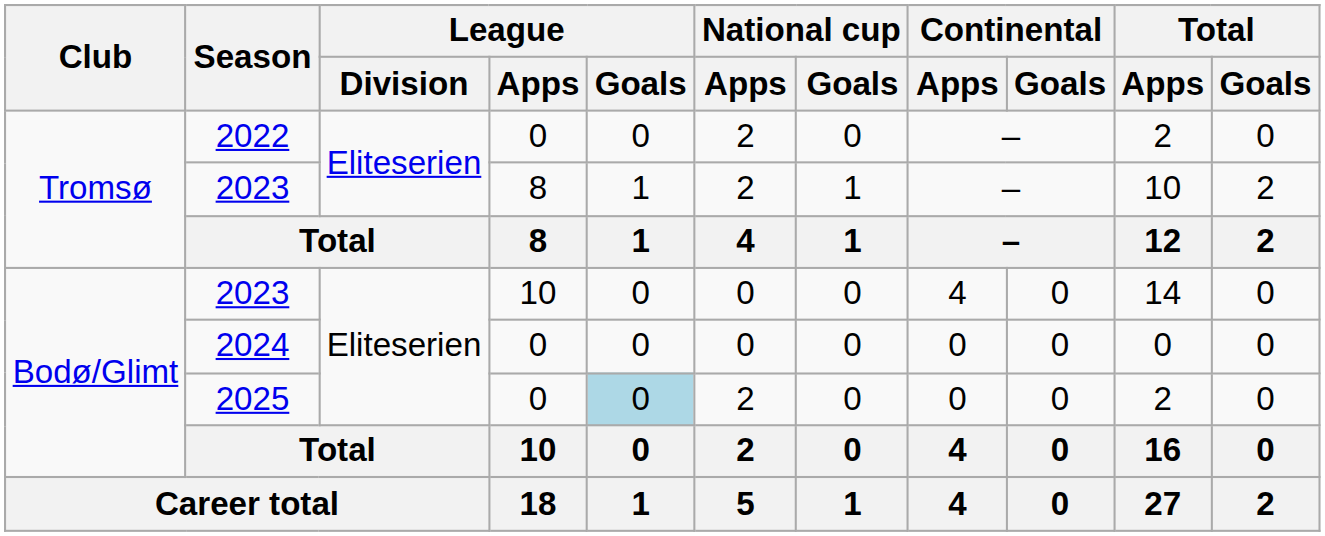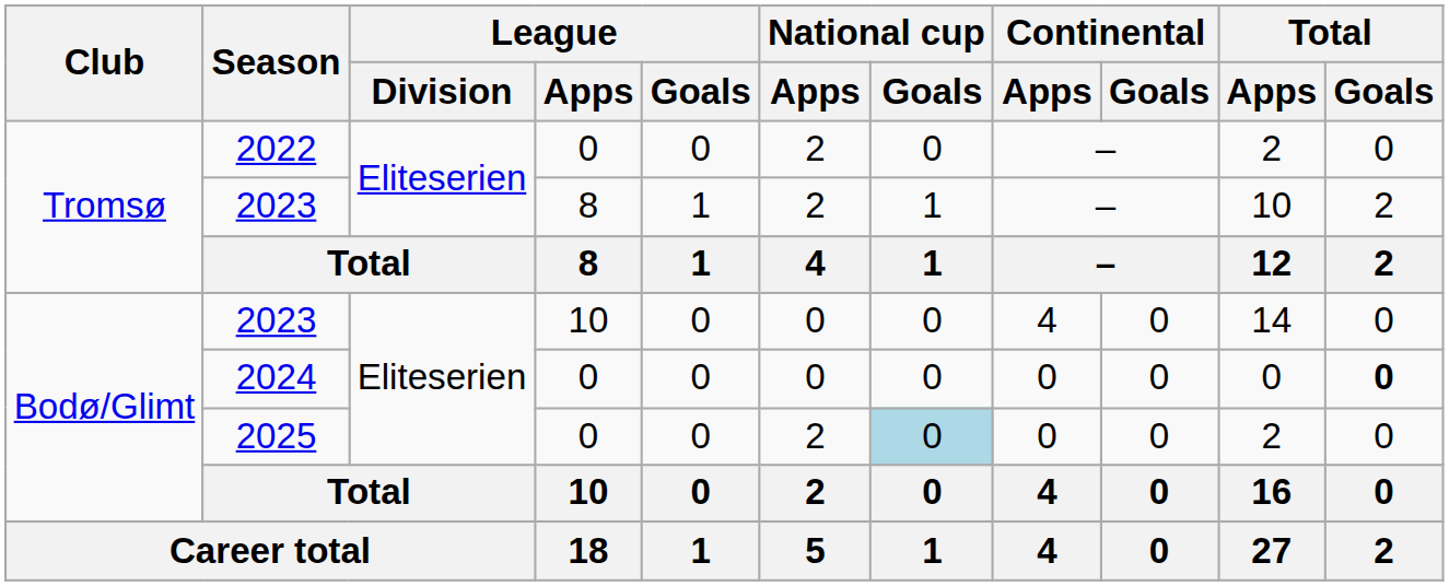2024 | Total / Goals: normal -> bold
2025 | League / Goals: lightblue background -> no background
2025 | National cup / Goals: no background -> lightblue background
